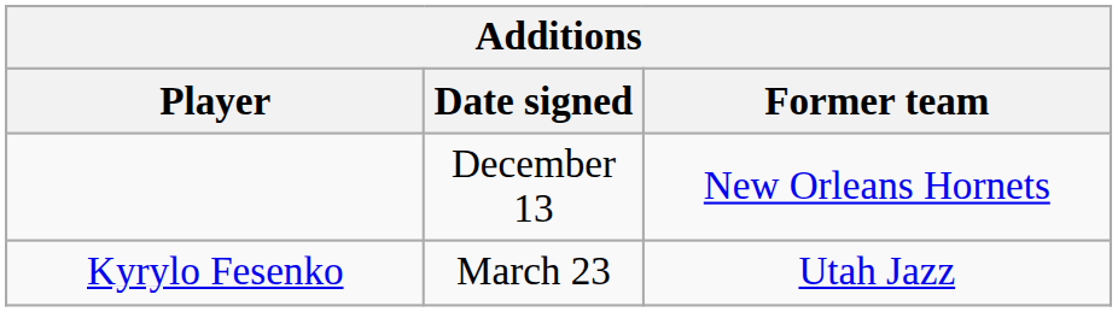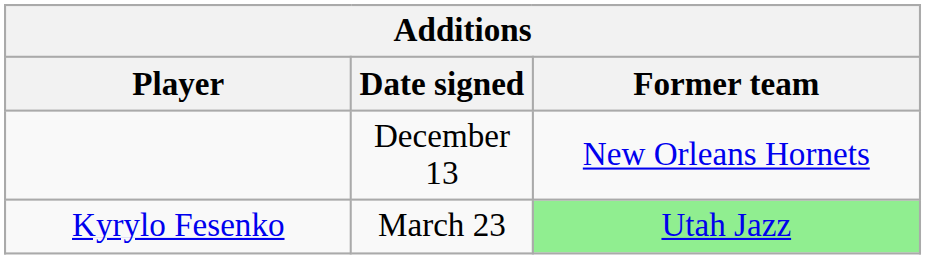Kyrylo Fesenko | Former team: no background -> lightgreen background
